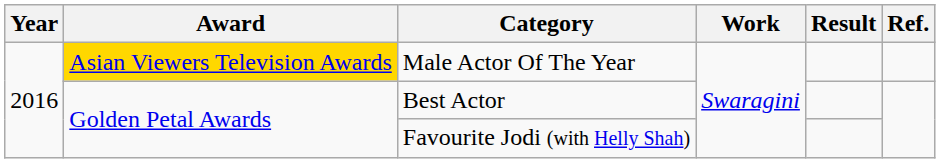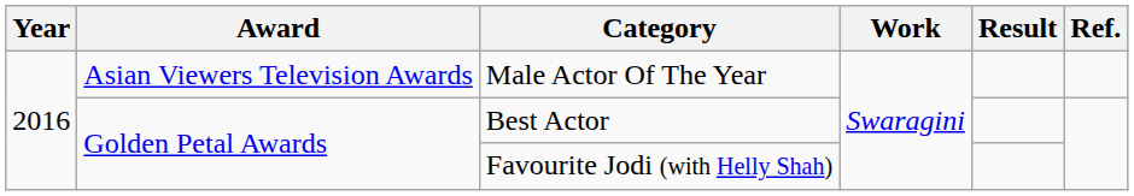Male Actor Of The Year | Award: gold background -> no background
